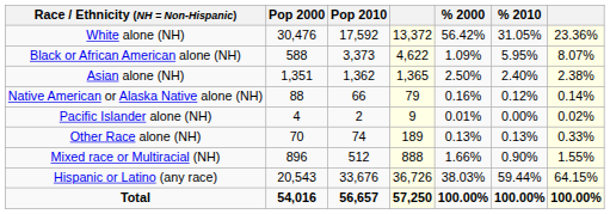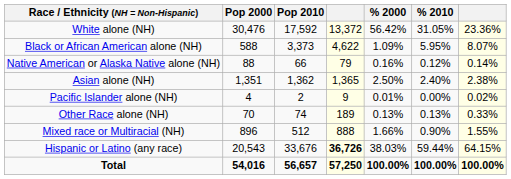rows swapped: Native American or Alaska Native alone (NH) <-> Asian alone (NH)
Hispanic or Latino (any race) | column 4: normal -> bold
